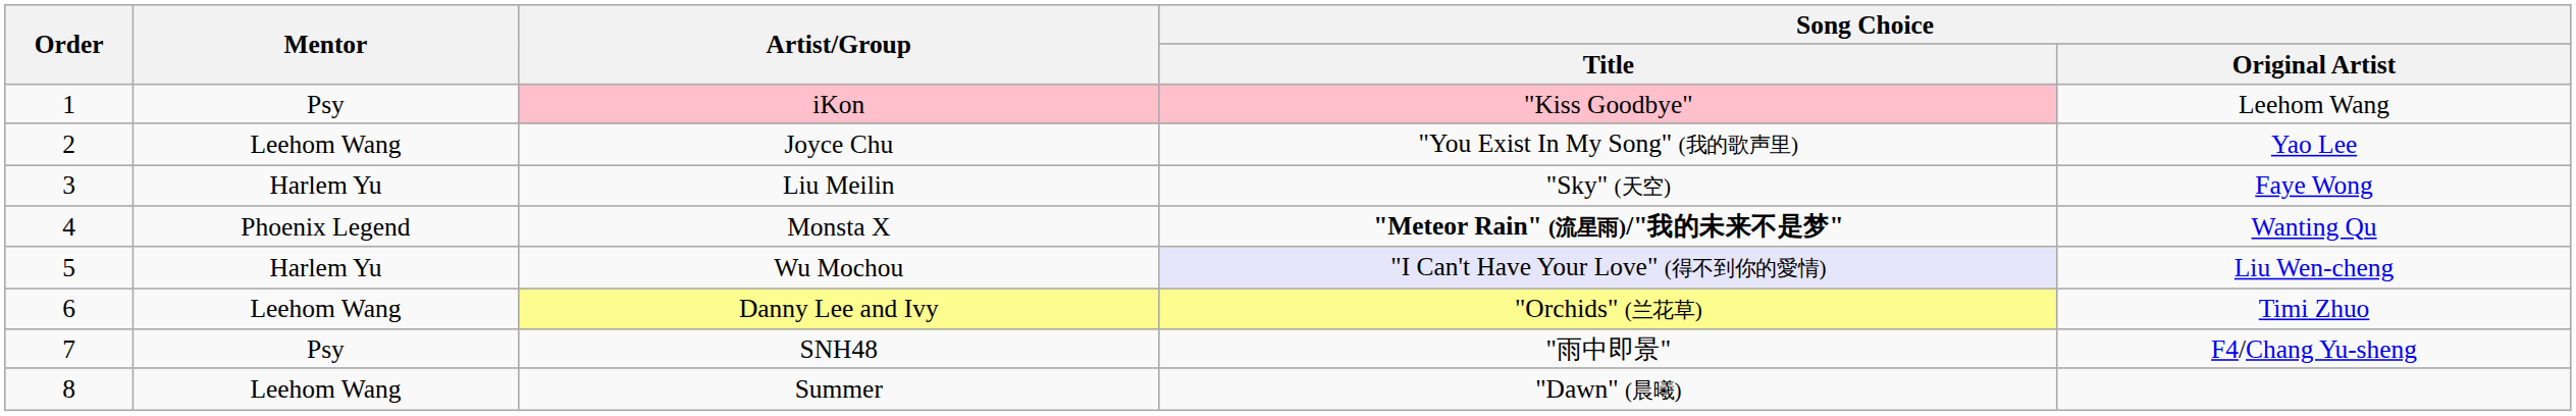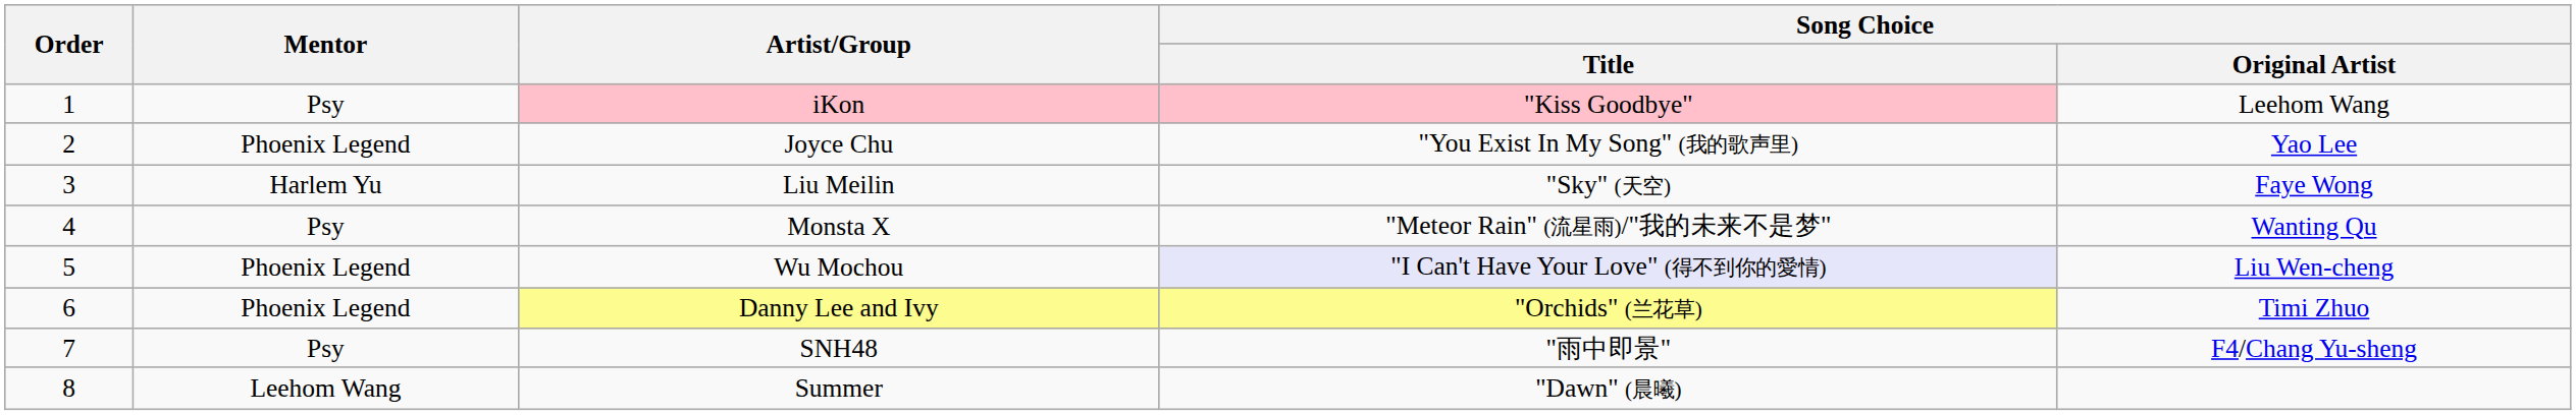Joyce Chu | Mentor: Leehom Wang -> Phoenix Legend
Monsta X | Mentor: Phoenix Legend -> Psy
Monsta X | Song Choice / Title: bold -> normal
Wu Mochou | Mentor: Harlem Yu -> Phoenix Legend
Danny Lee and Ivy | Mentor: Leehom Wang -> Phoenix Legend
